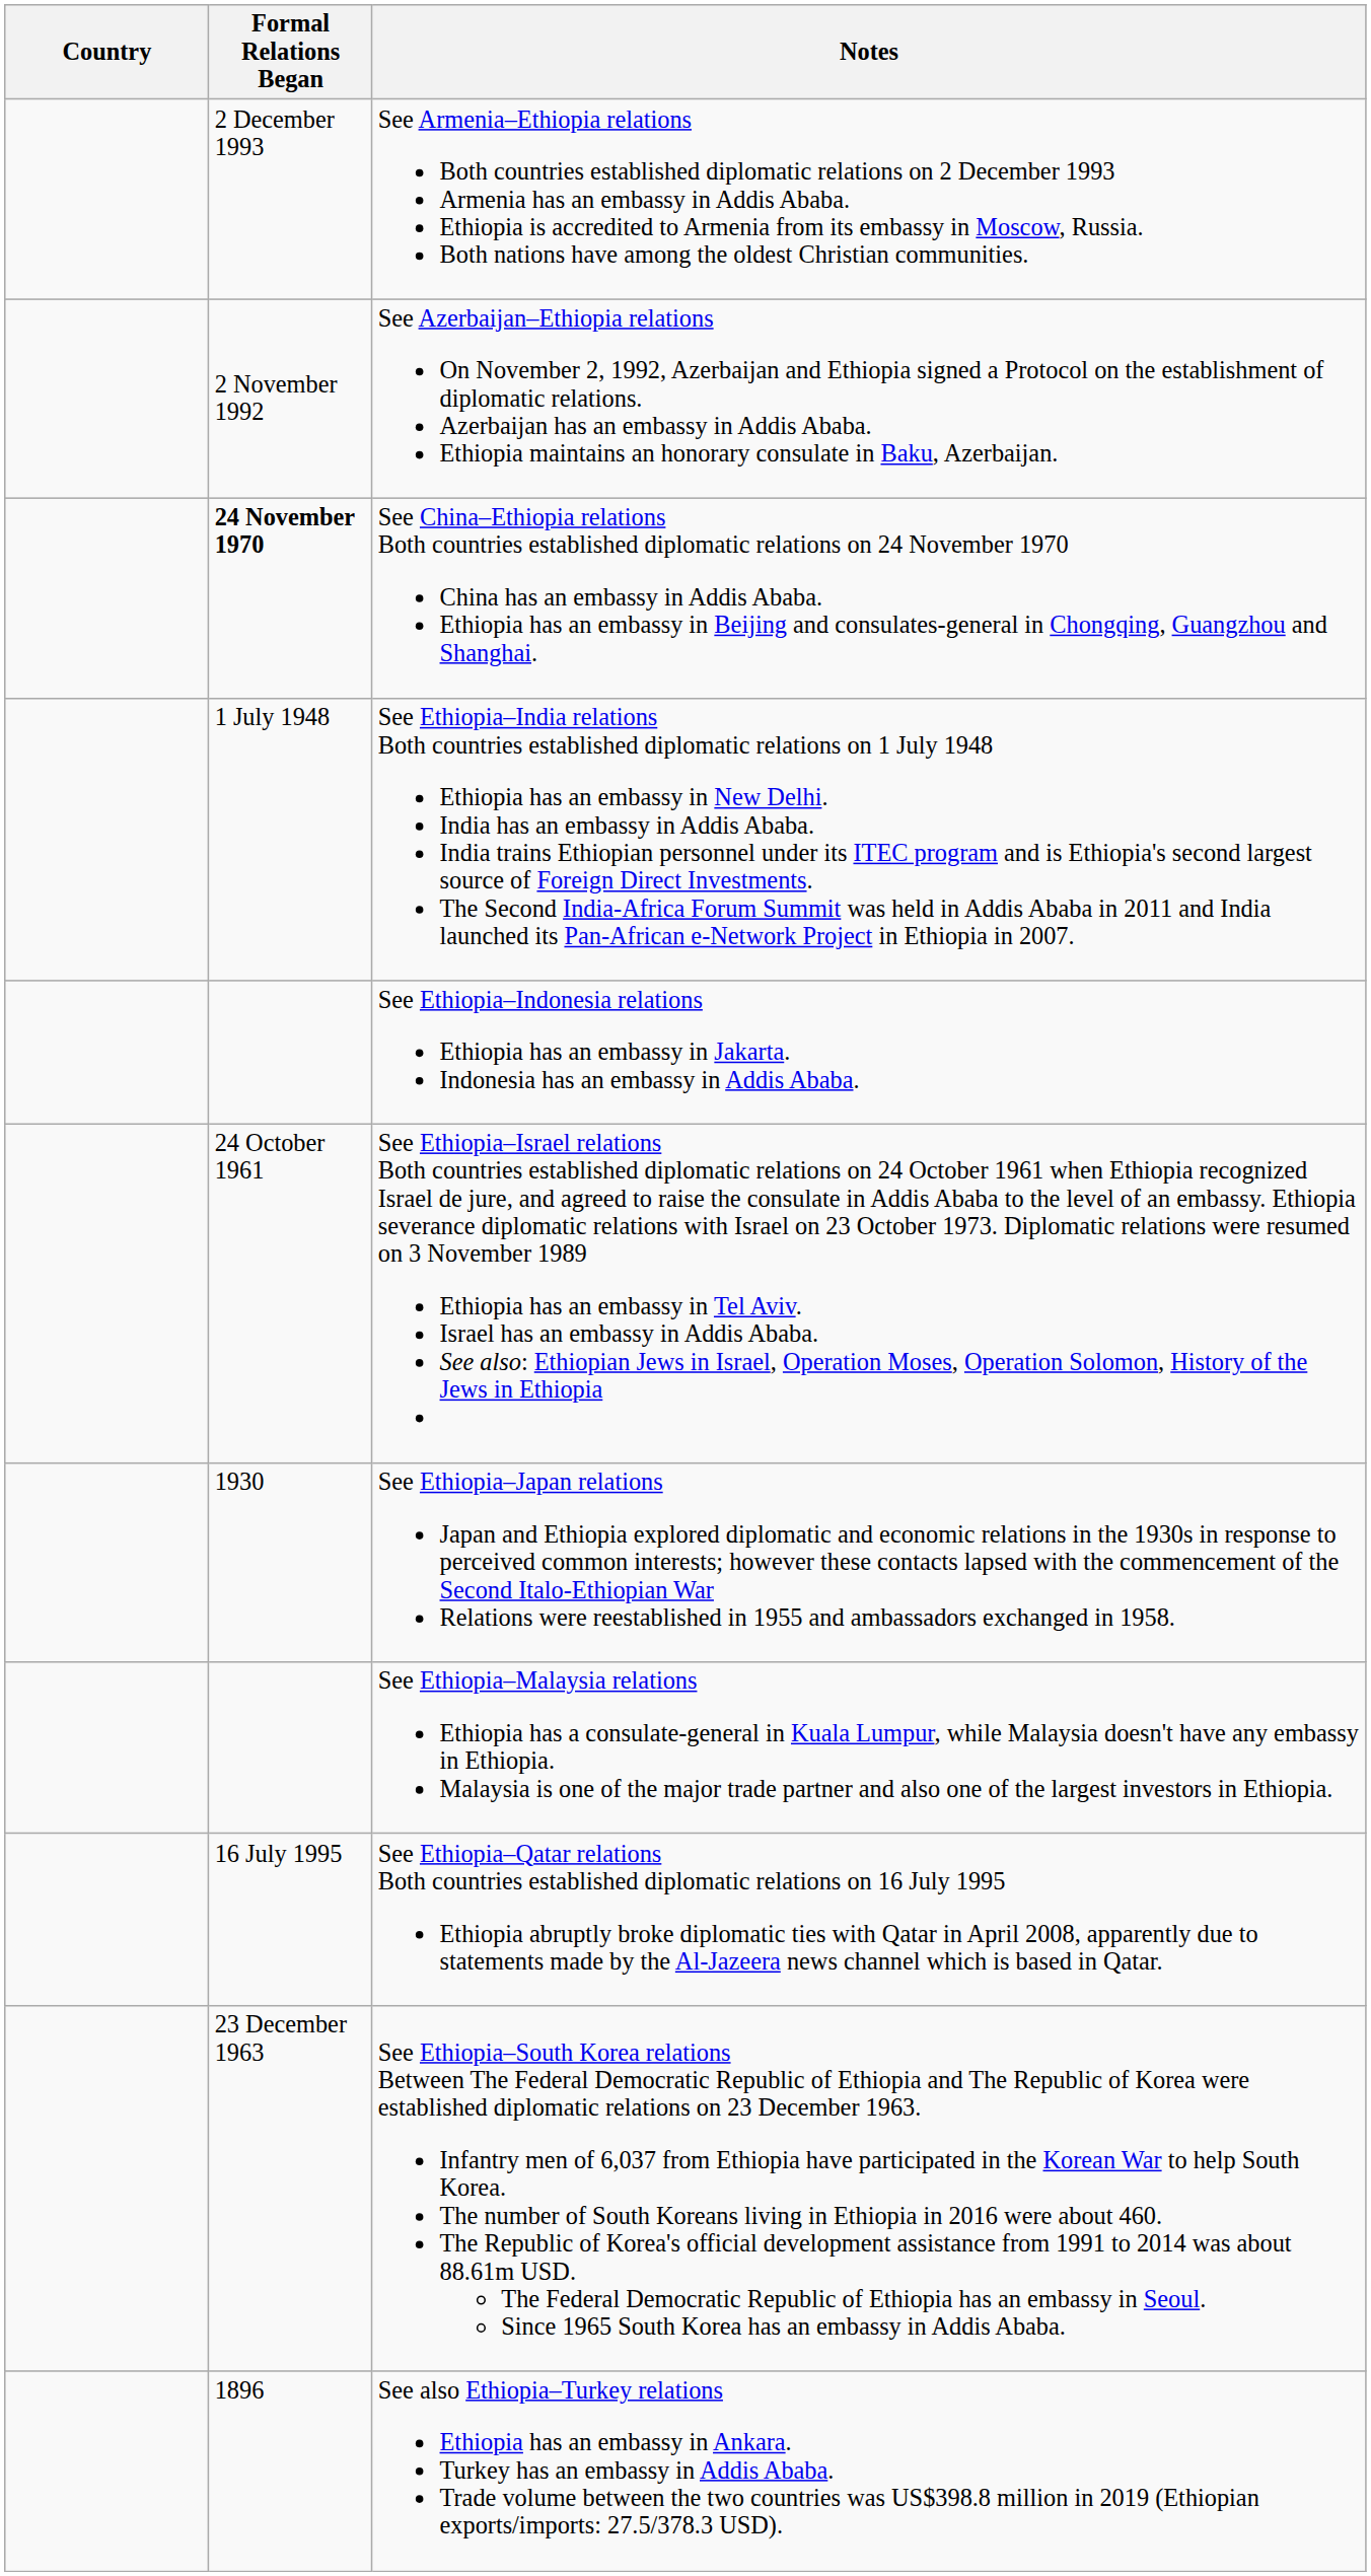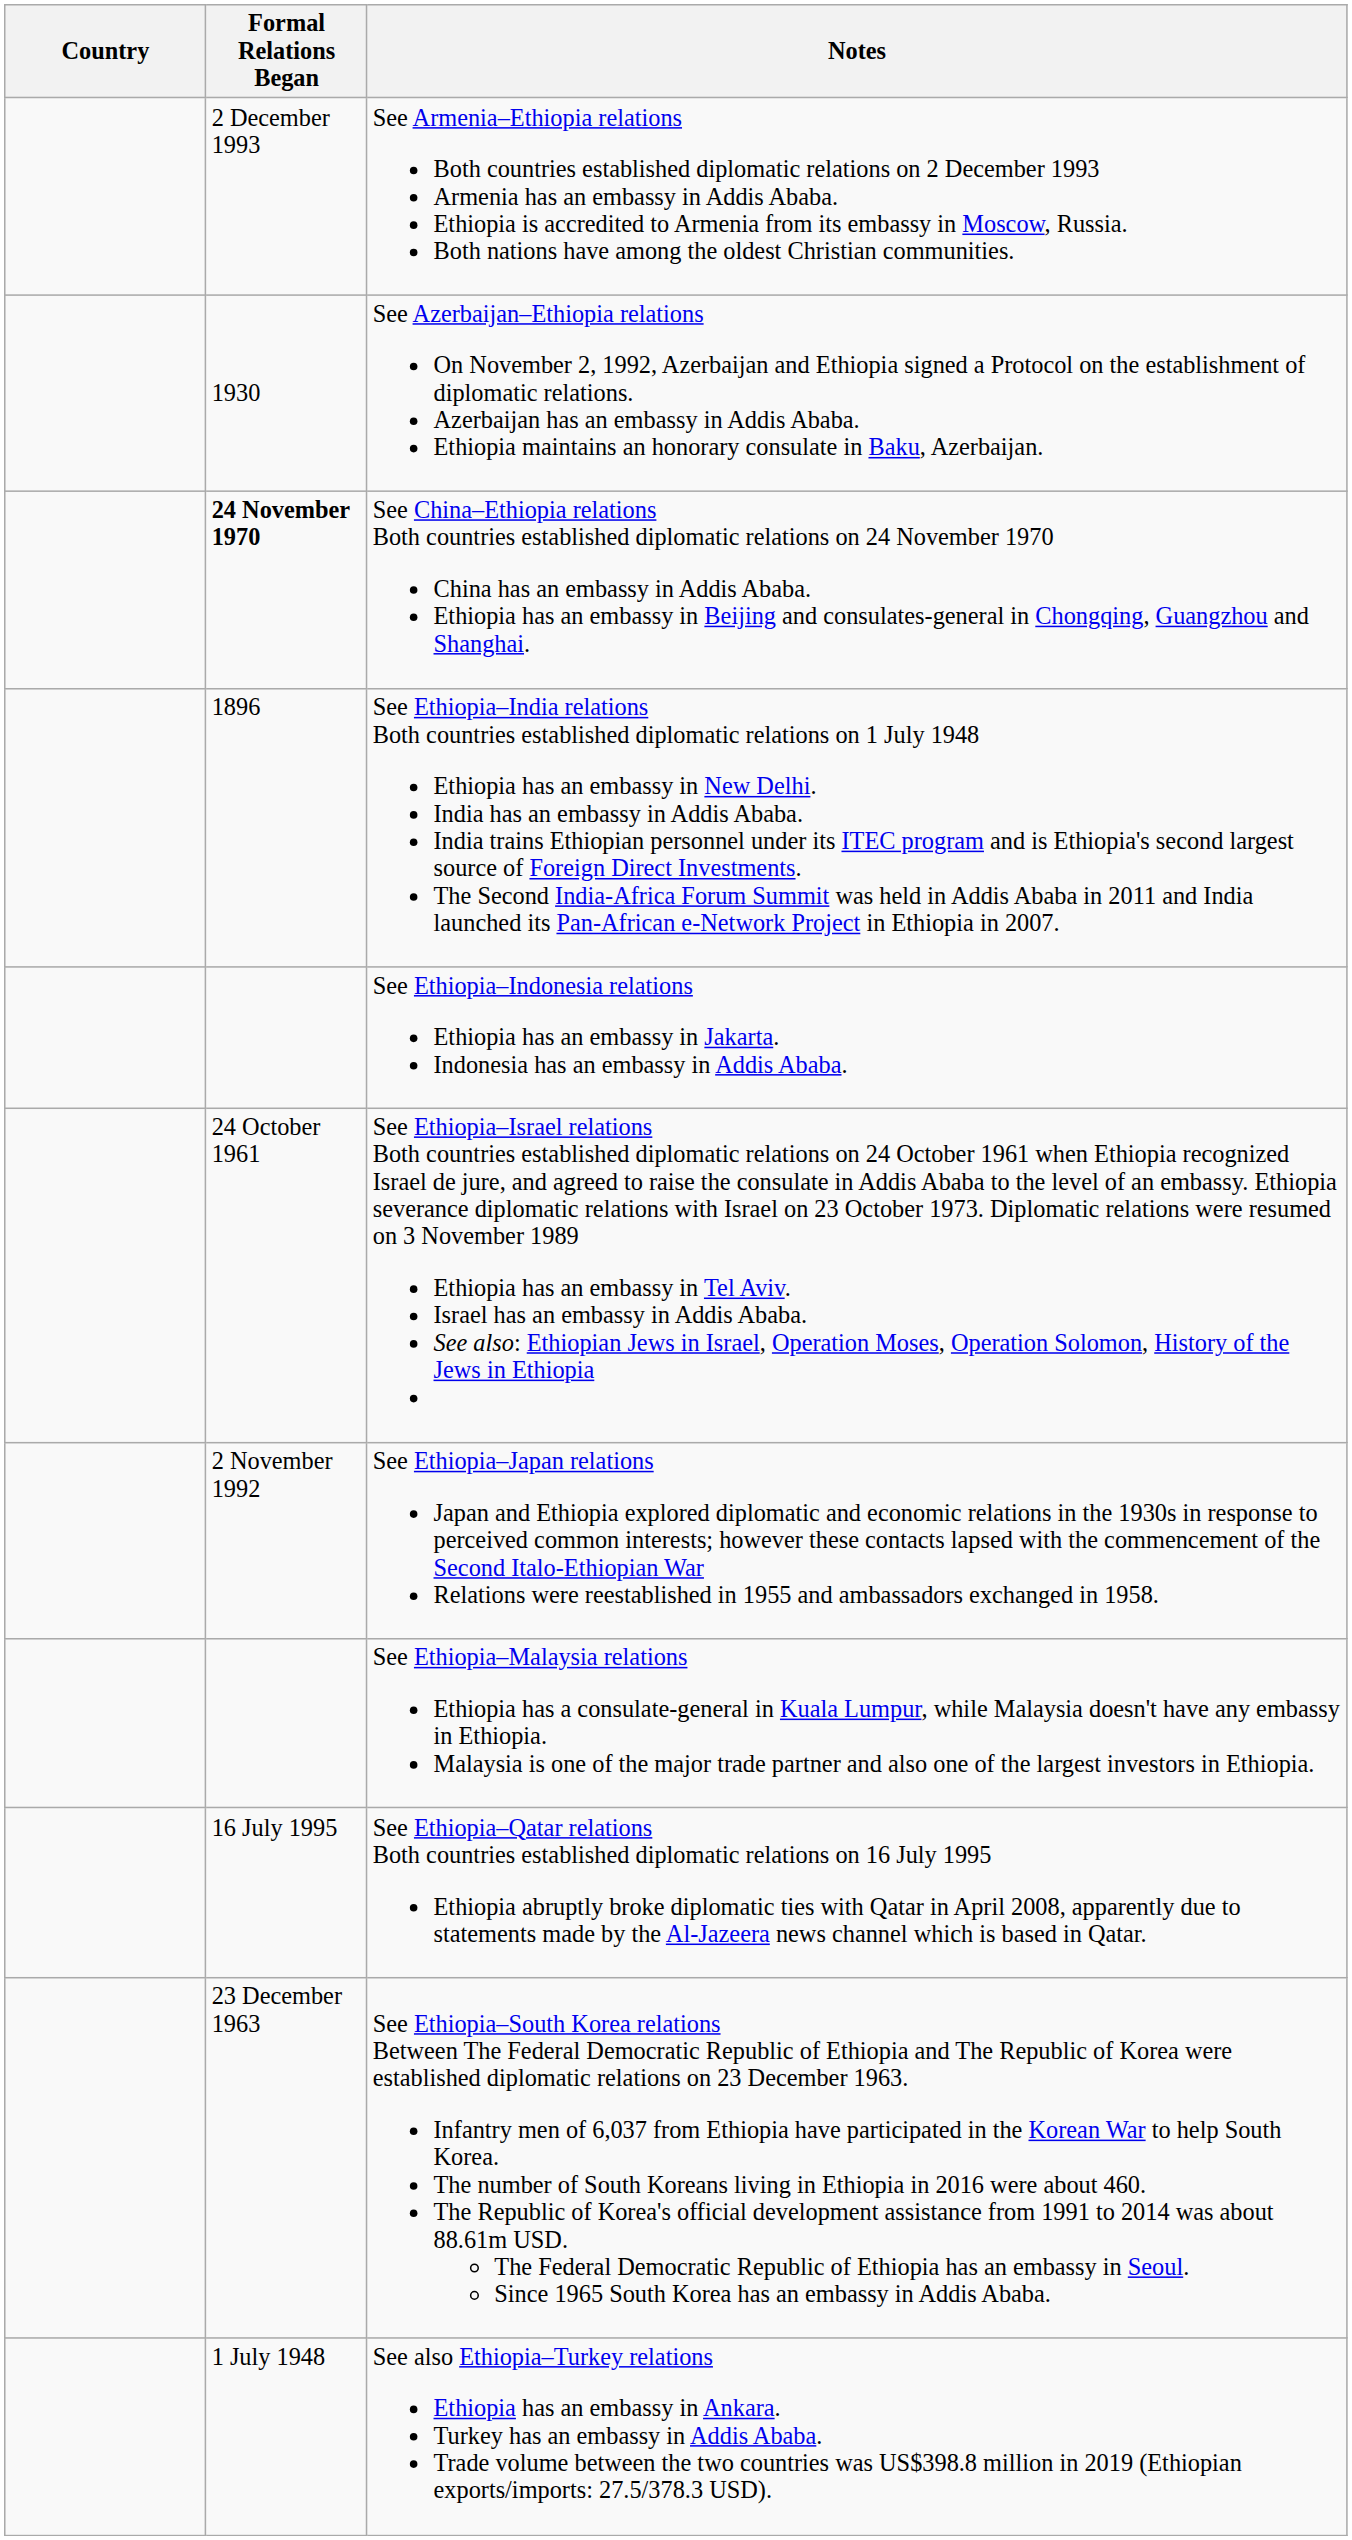row 3 | Formal Relations Began: 2 November 1992 -> 1930
row 5 | Formal Relations Began: 1 July 1948 -> 1896
row 8 | Formal Relations Began: 1930 -> 2 November 1992
row 12 | Formal Relations Began: 1896 -> 1 July 1948
